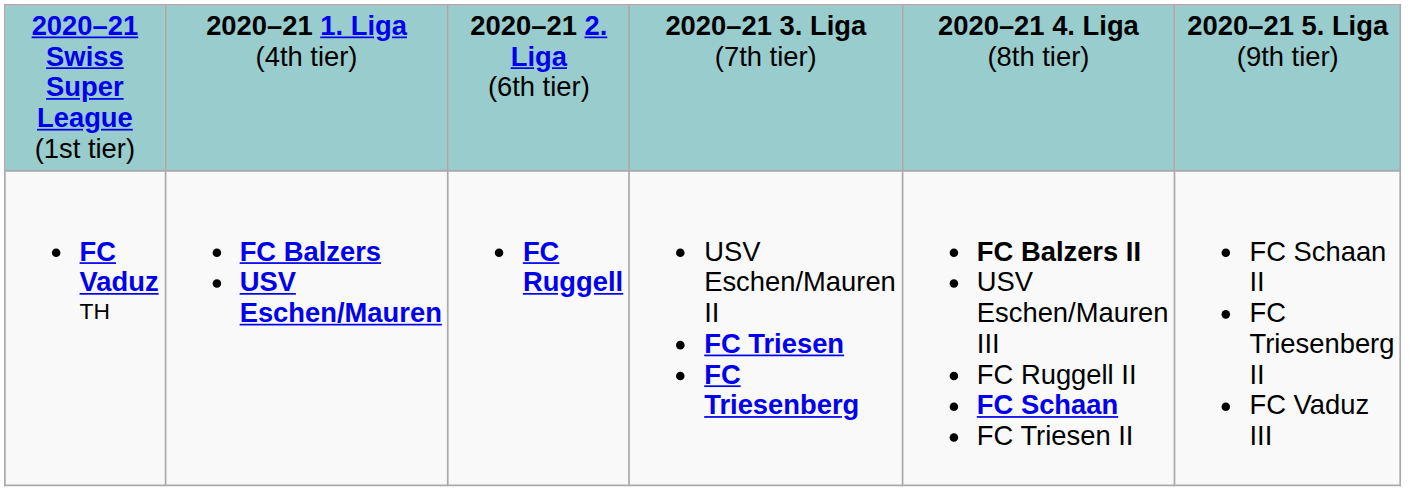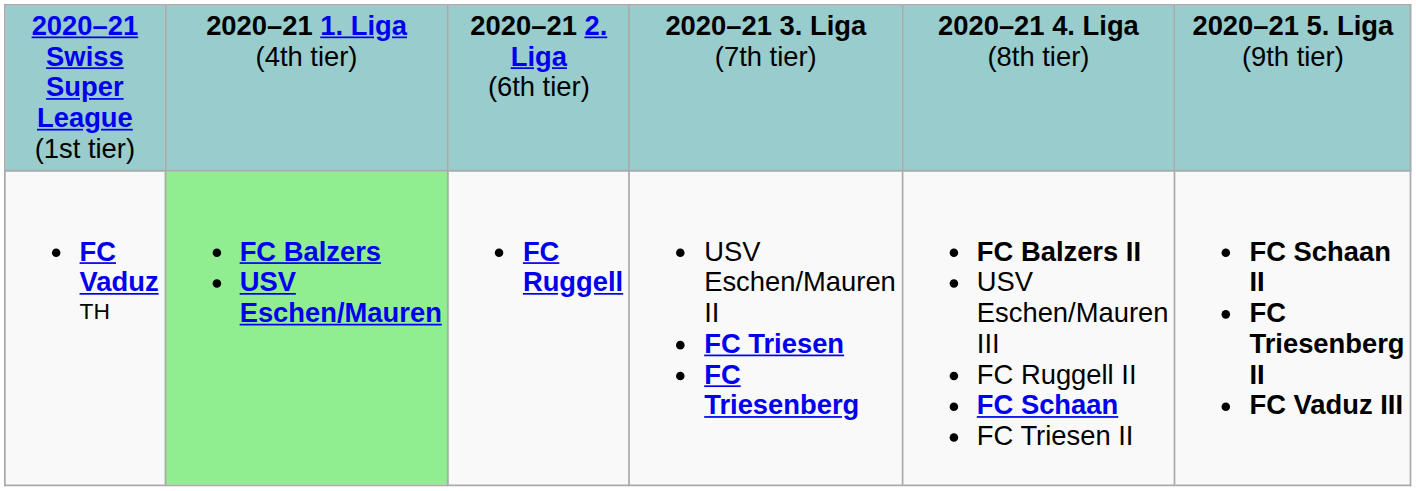FC Vaduz TH | column 2: no background -> lightgreen background
FC Vaduz TH | column 6: normal -> bold
